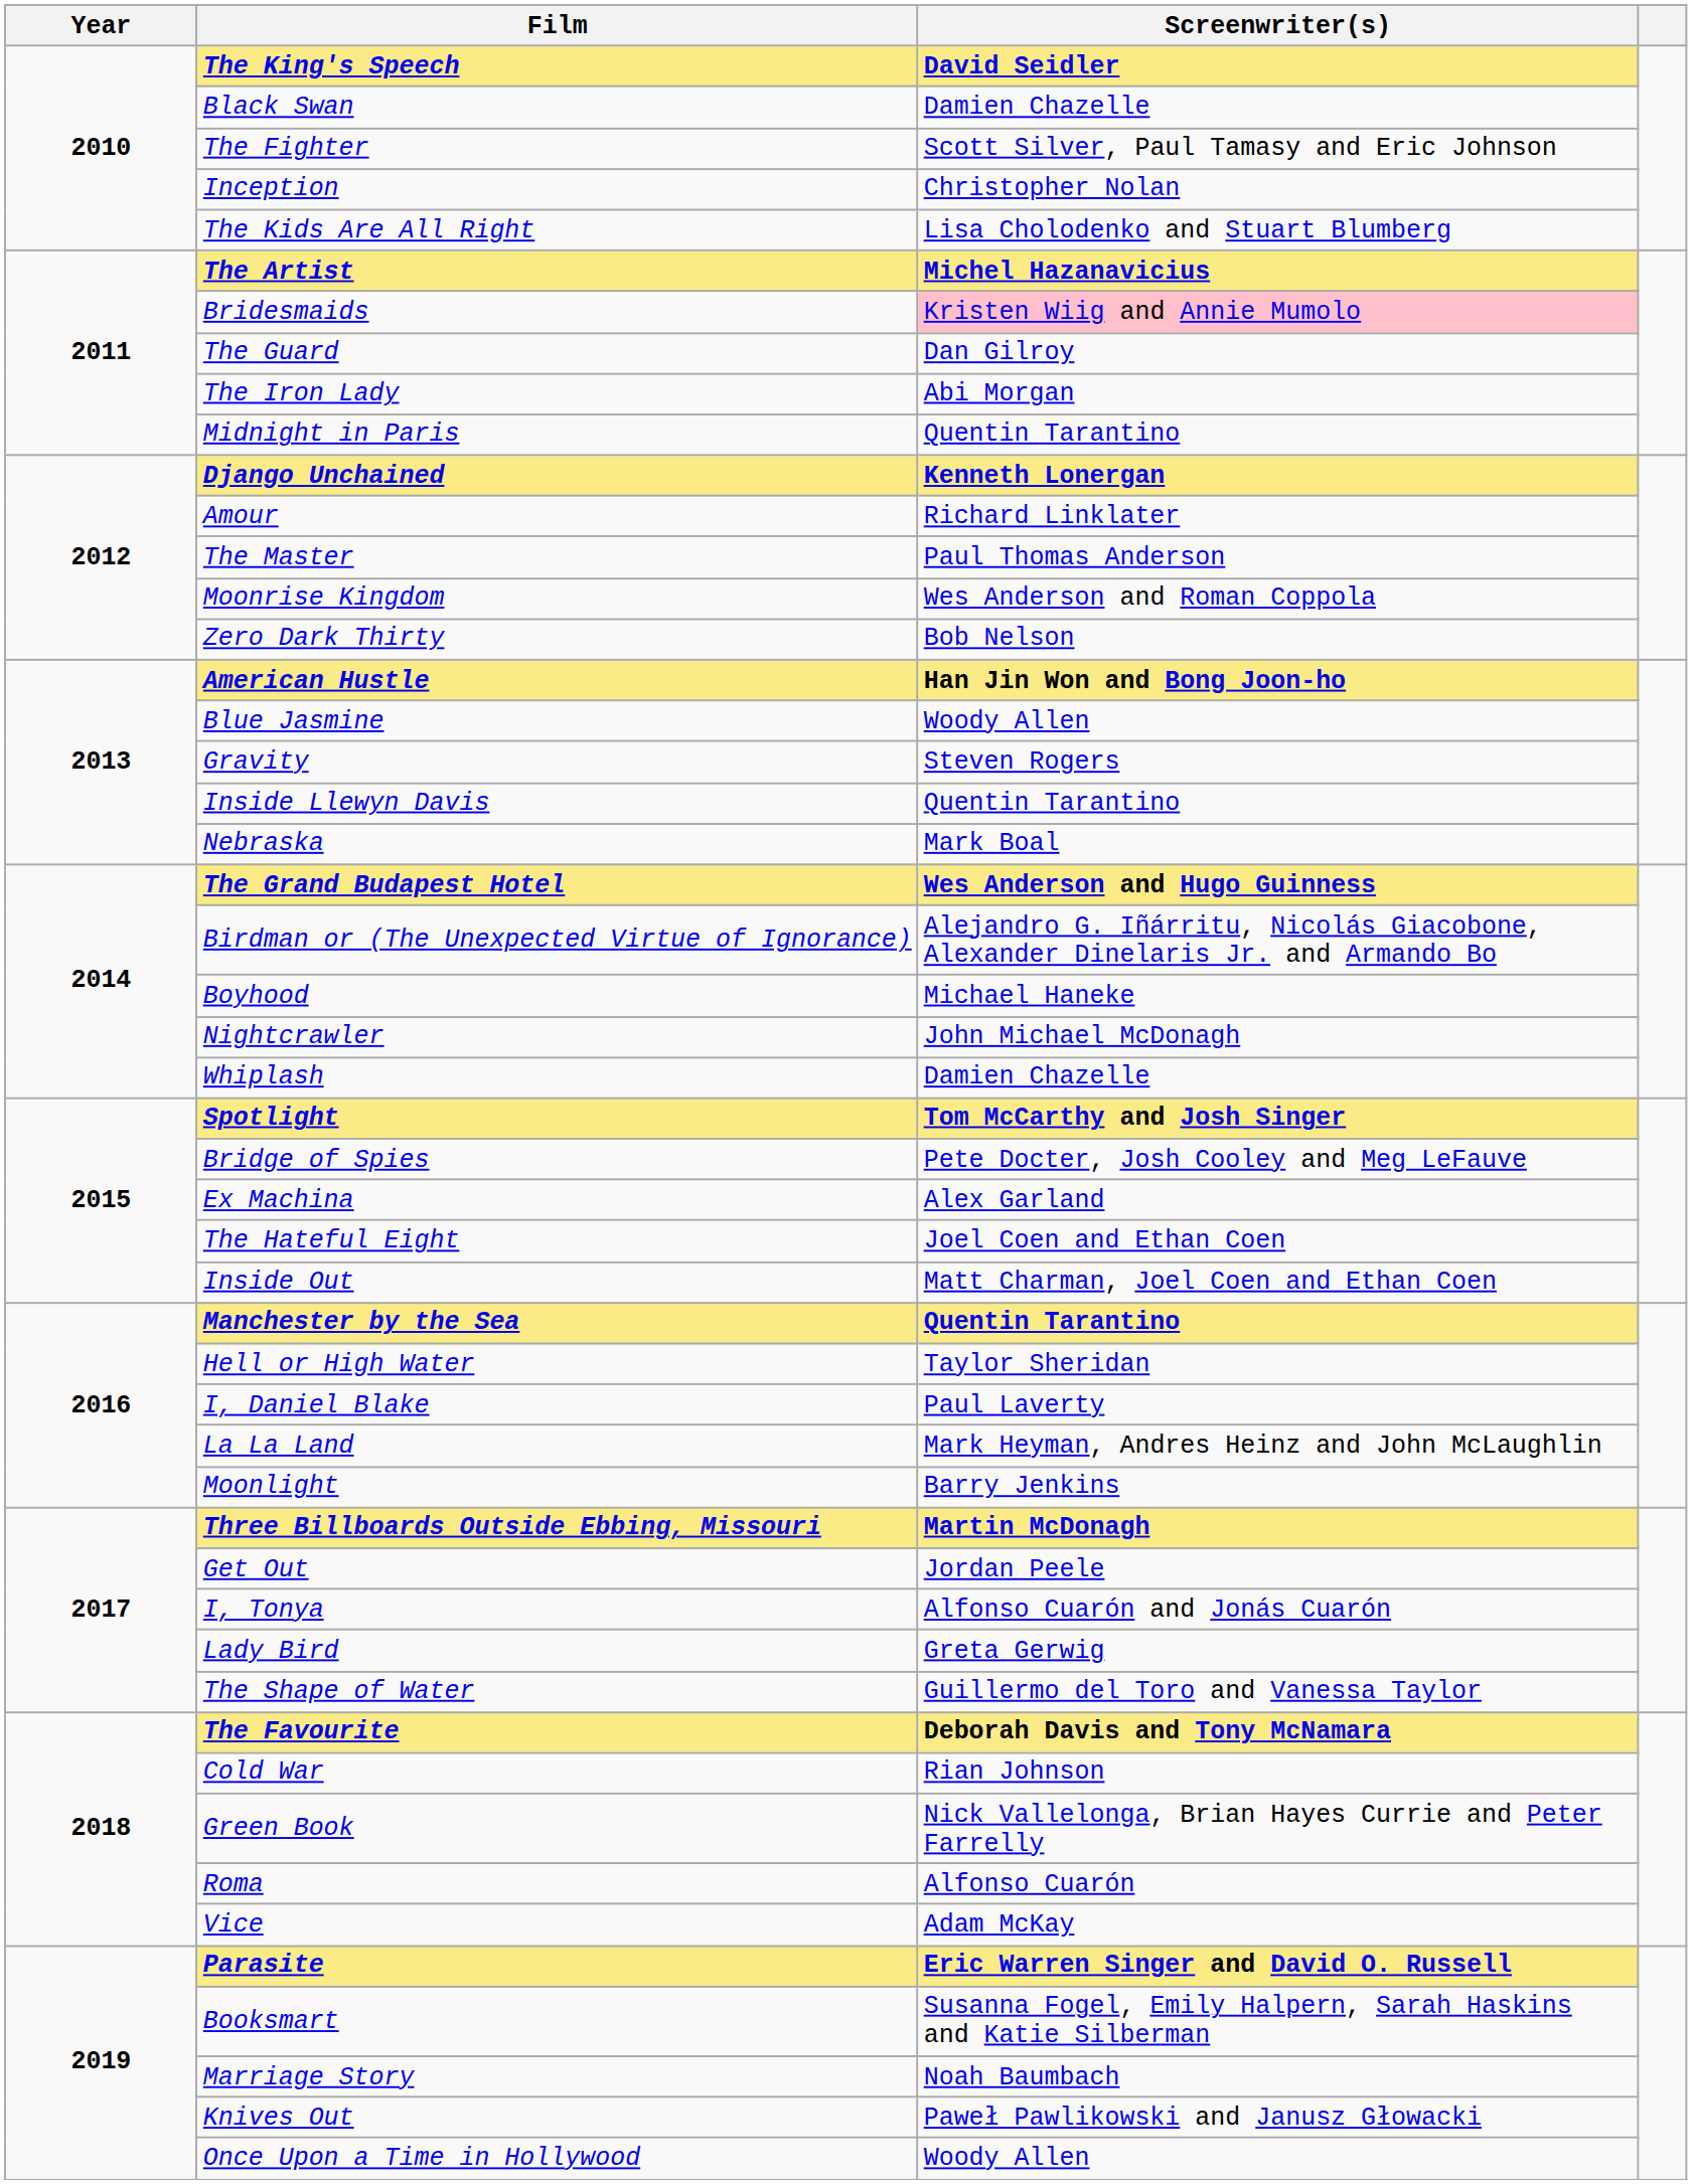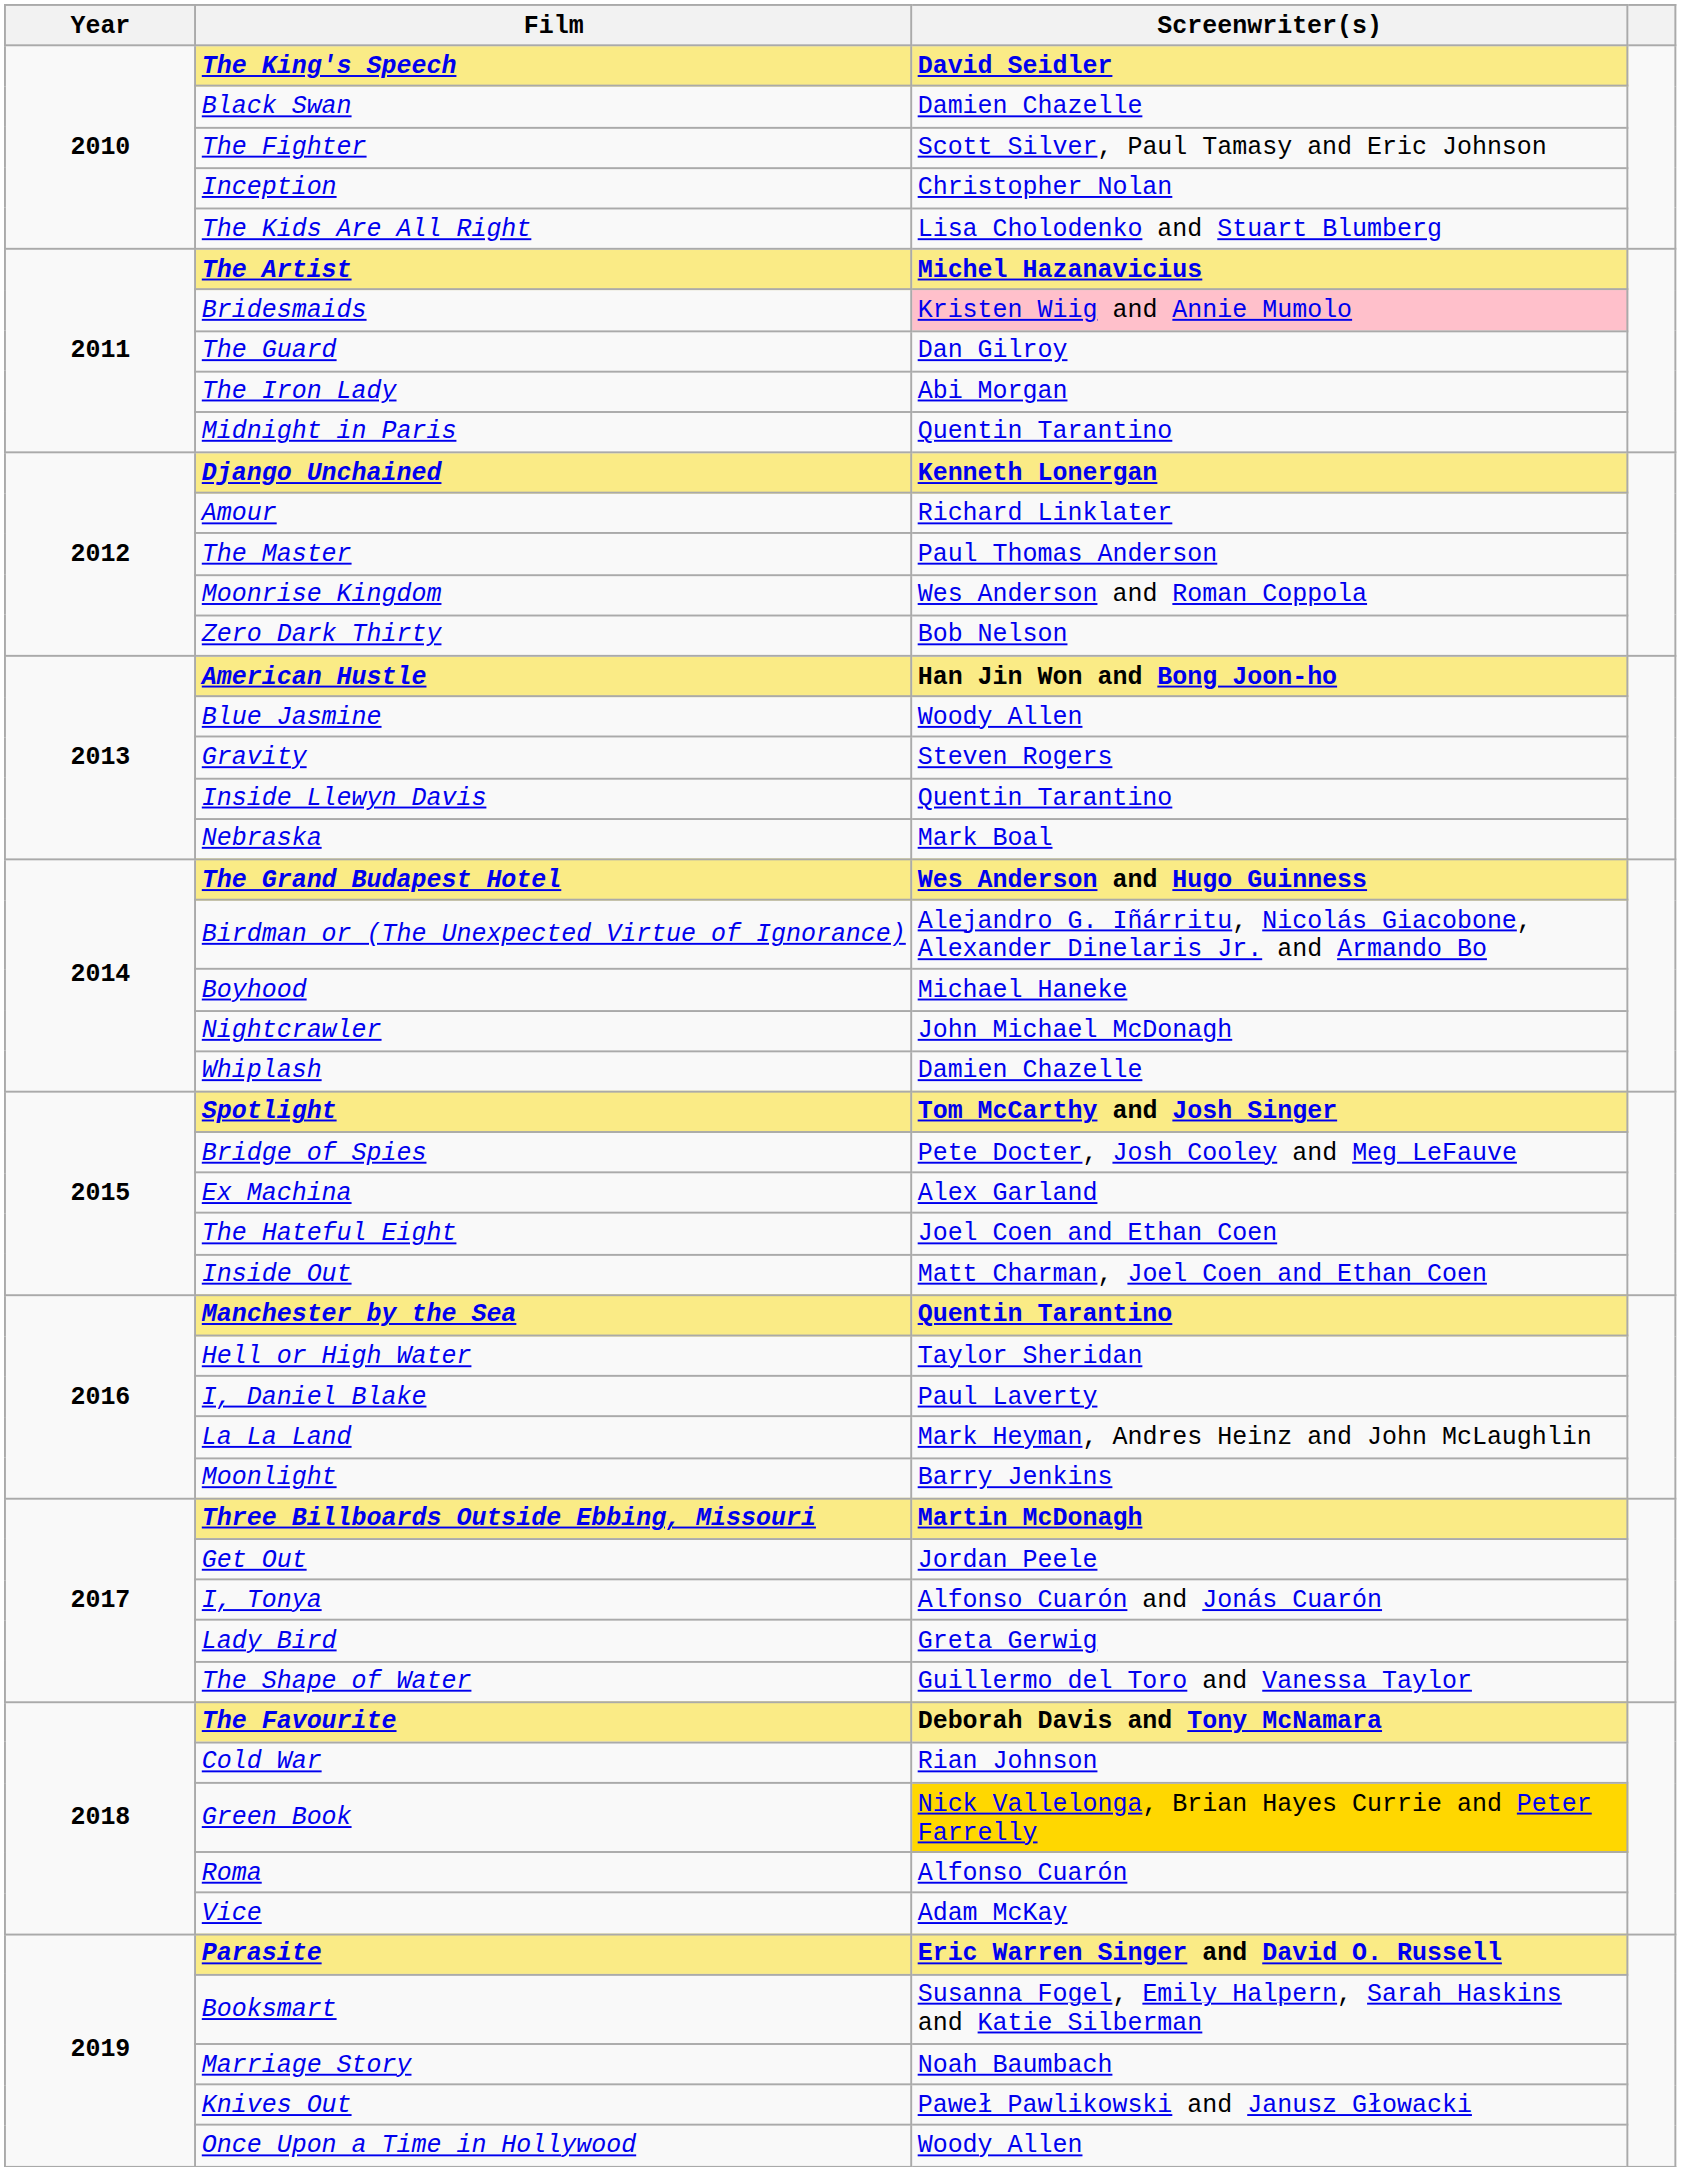Green Book | Screenwriter(s): no background -> gold background
